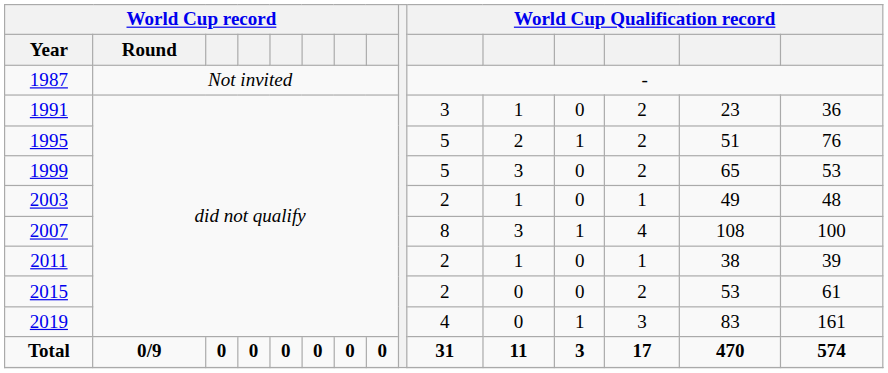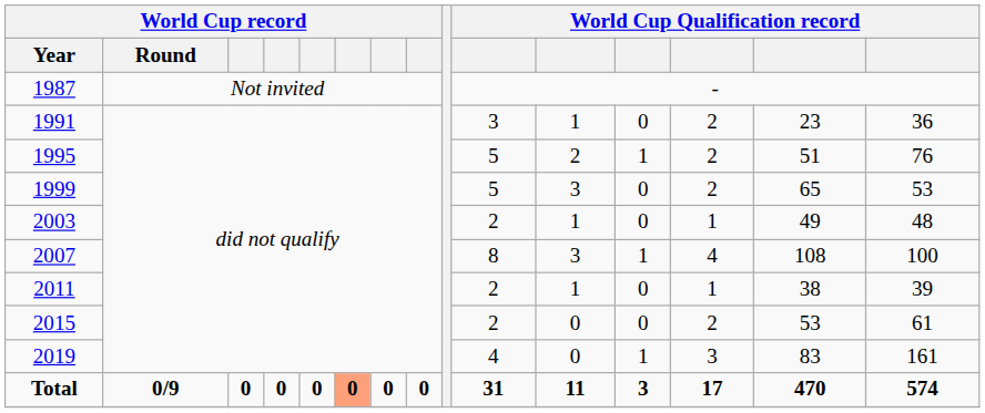Total | column 6: no background -> lightsalmon background
